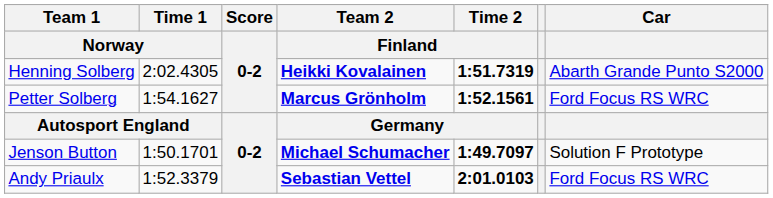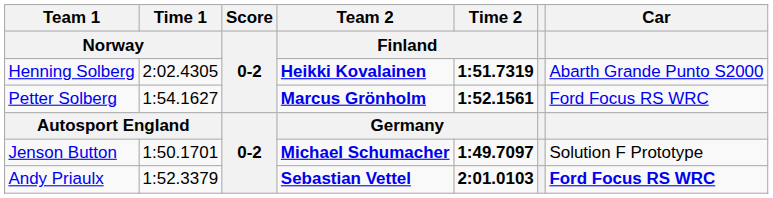Andy Priaulx | Car: normal -> bold
